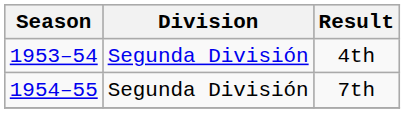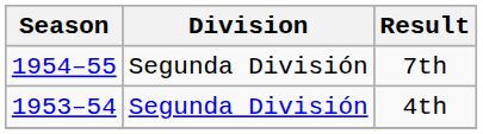rows swapped: 4th <-> 7th
